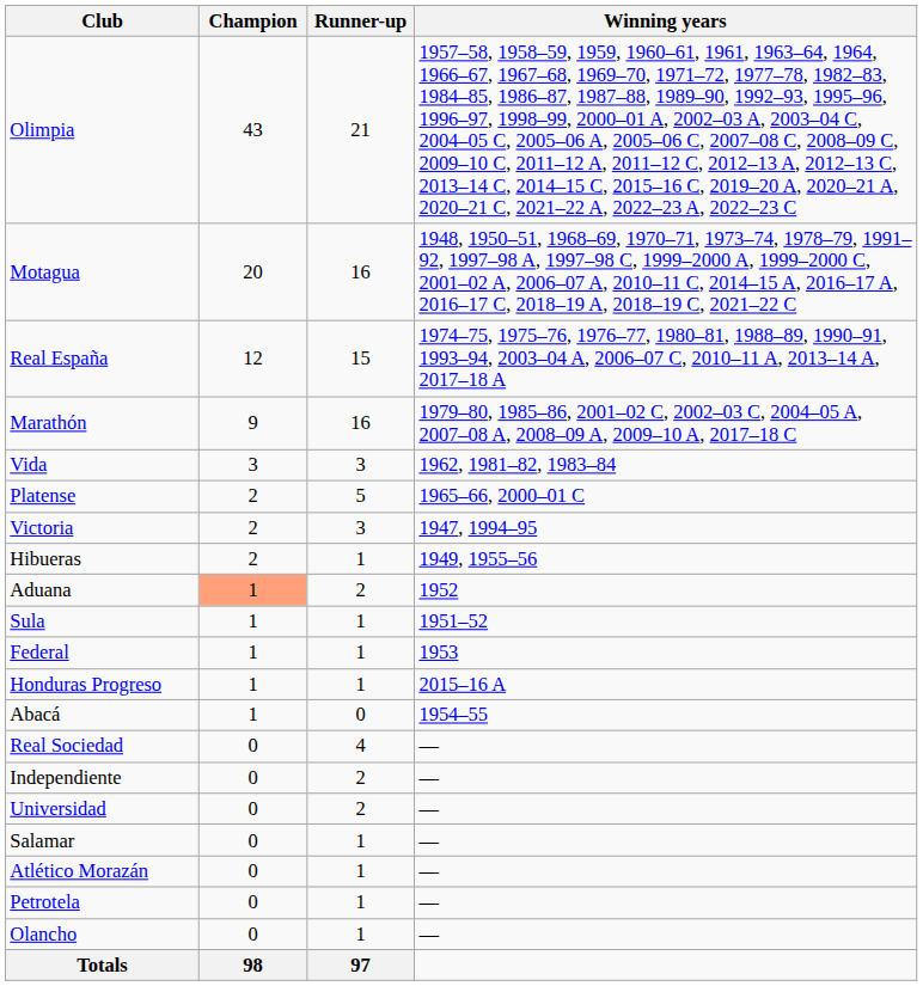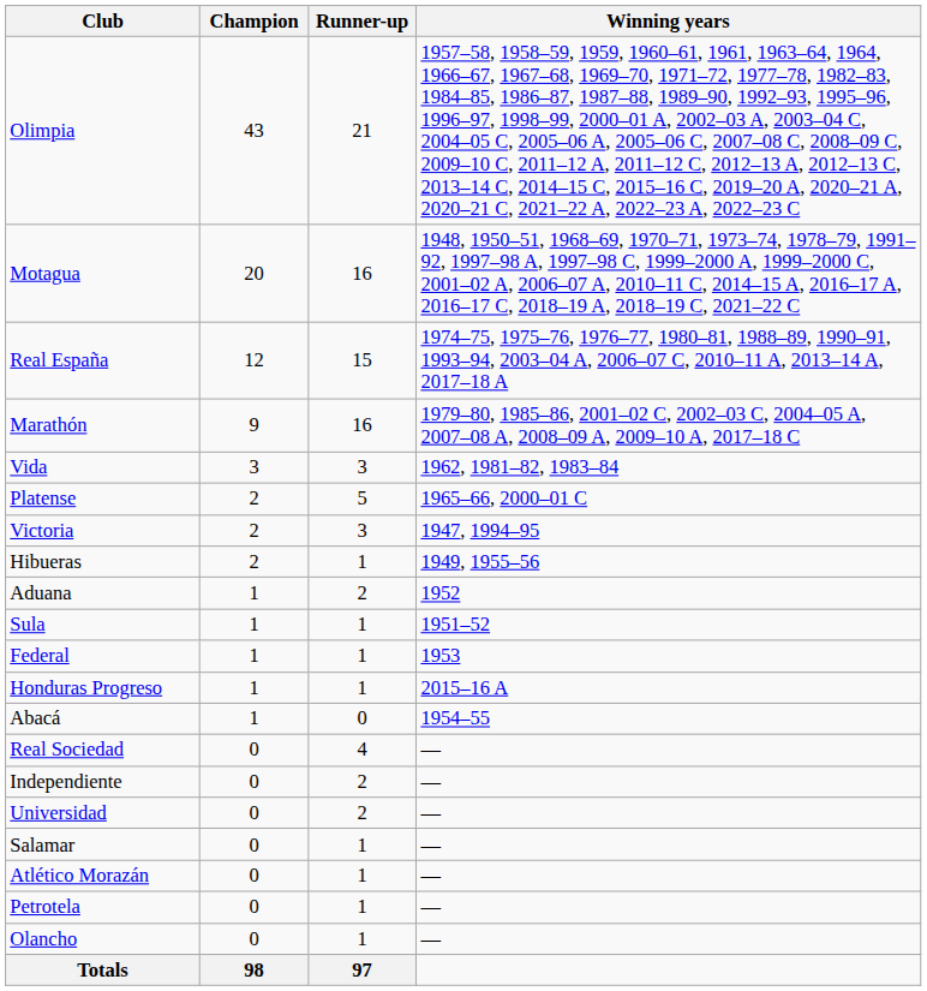Aduana | Champion: lightsalmon background -> no background
